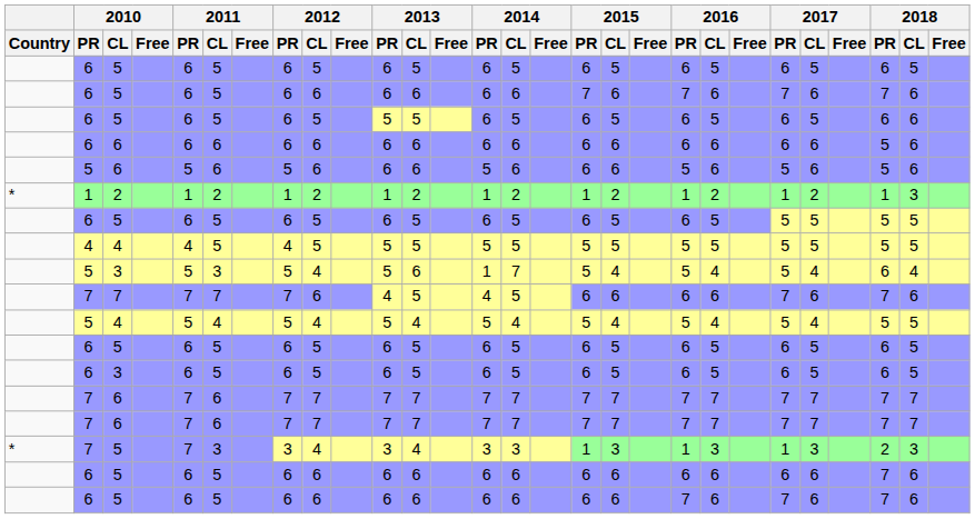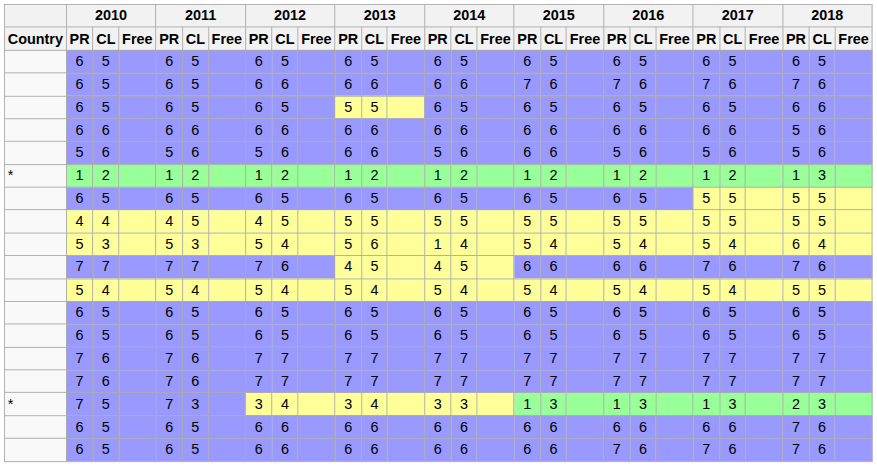row 11 | 2014 / CL: 7 -> 4
row 15 | 2010 / CL: 3 -> 5
